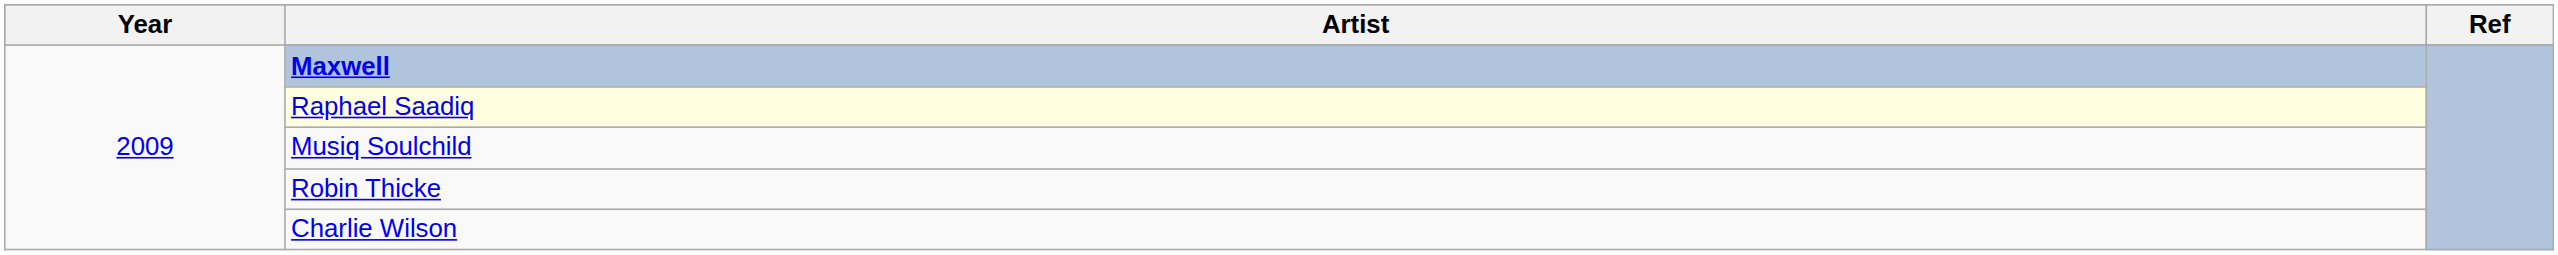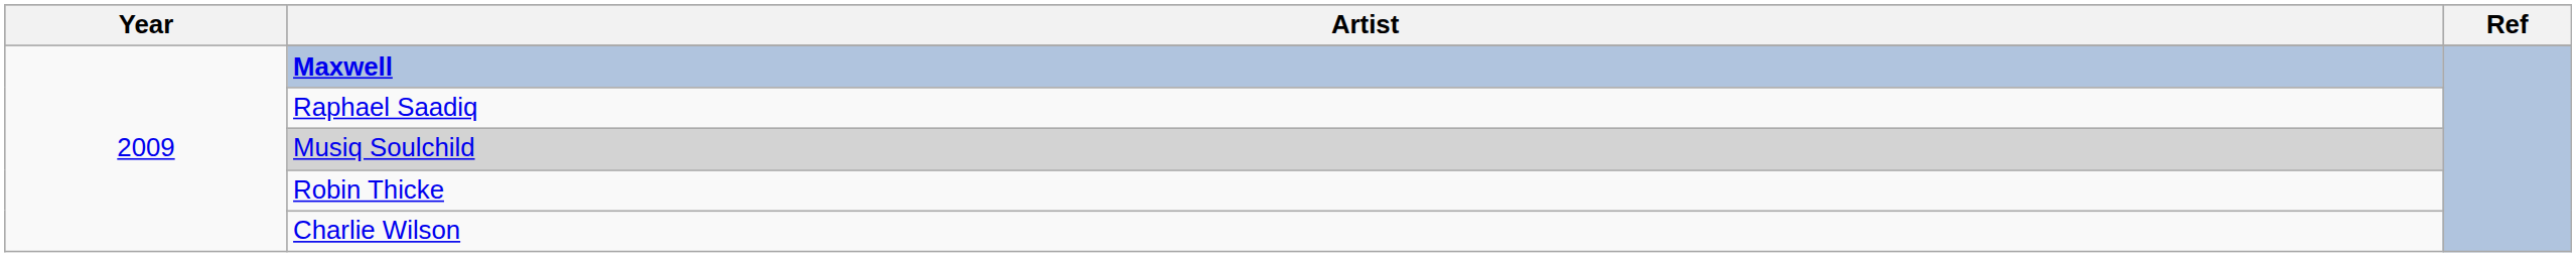Raphael Saadiq | Artist: lightyellow background -> no background
Musiq Soulchild | Artist: no background -> lightgrey background
